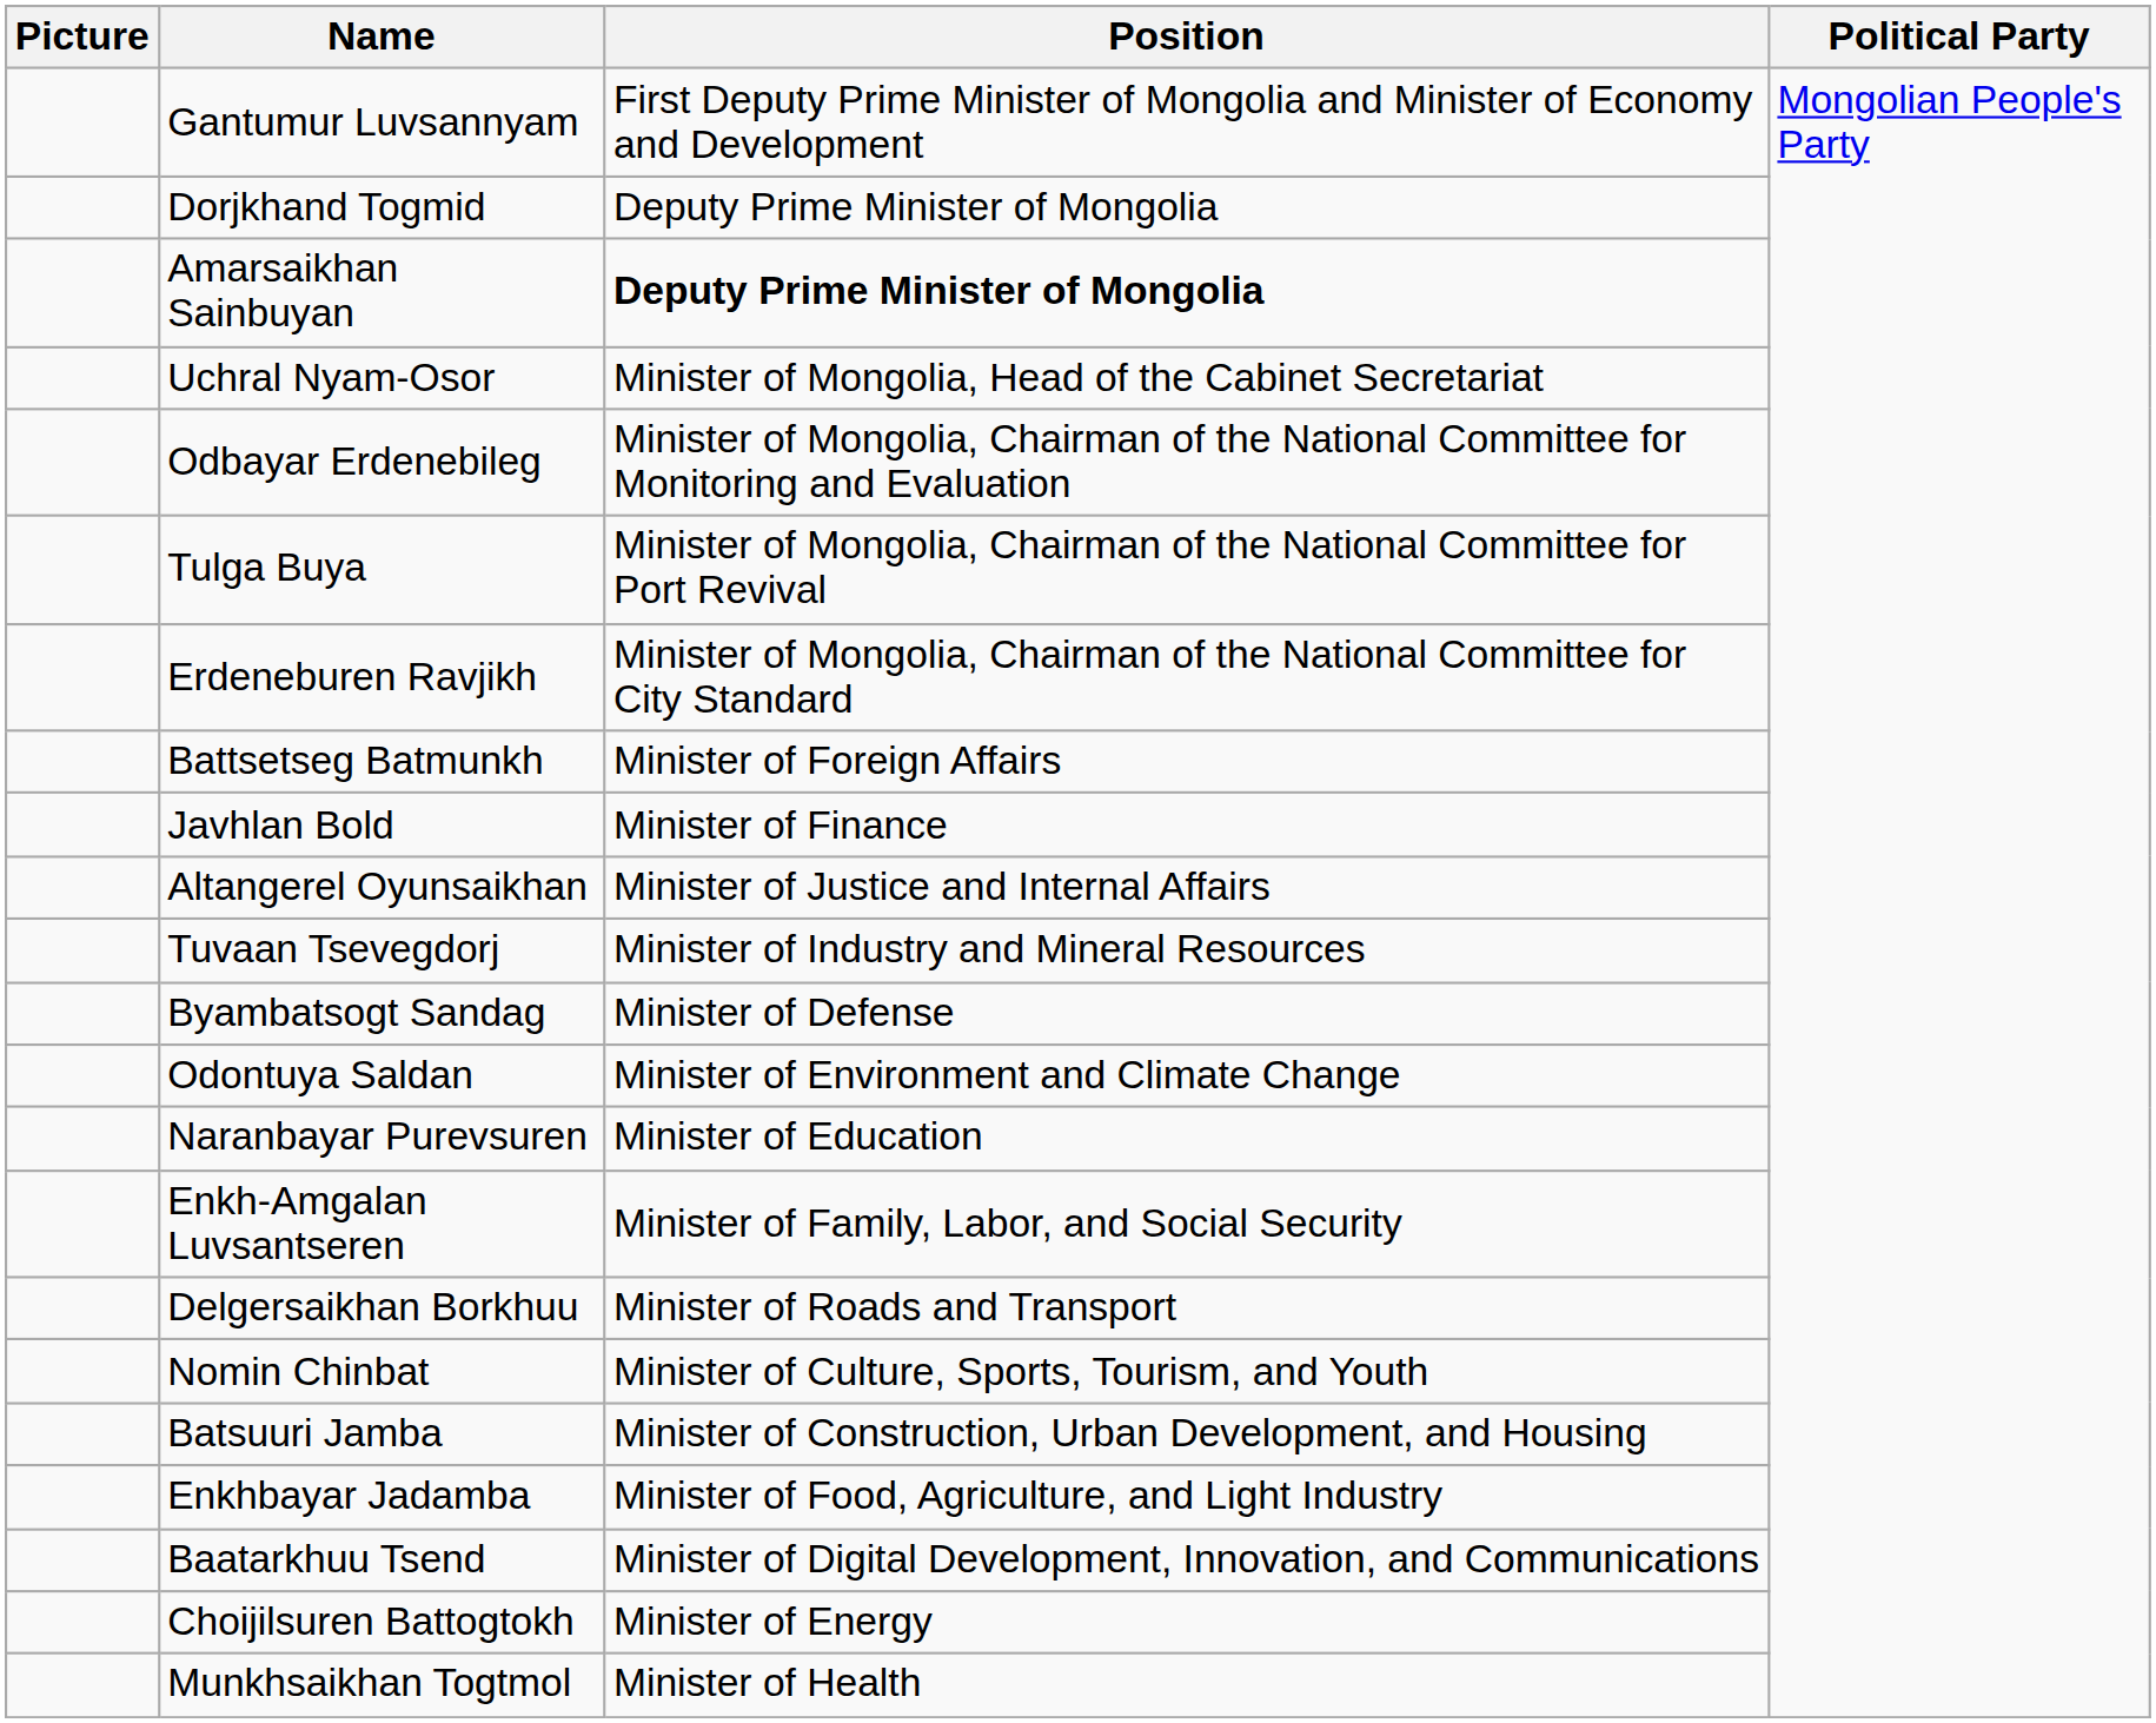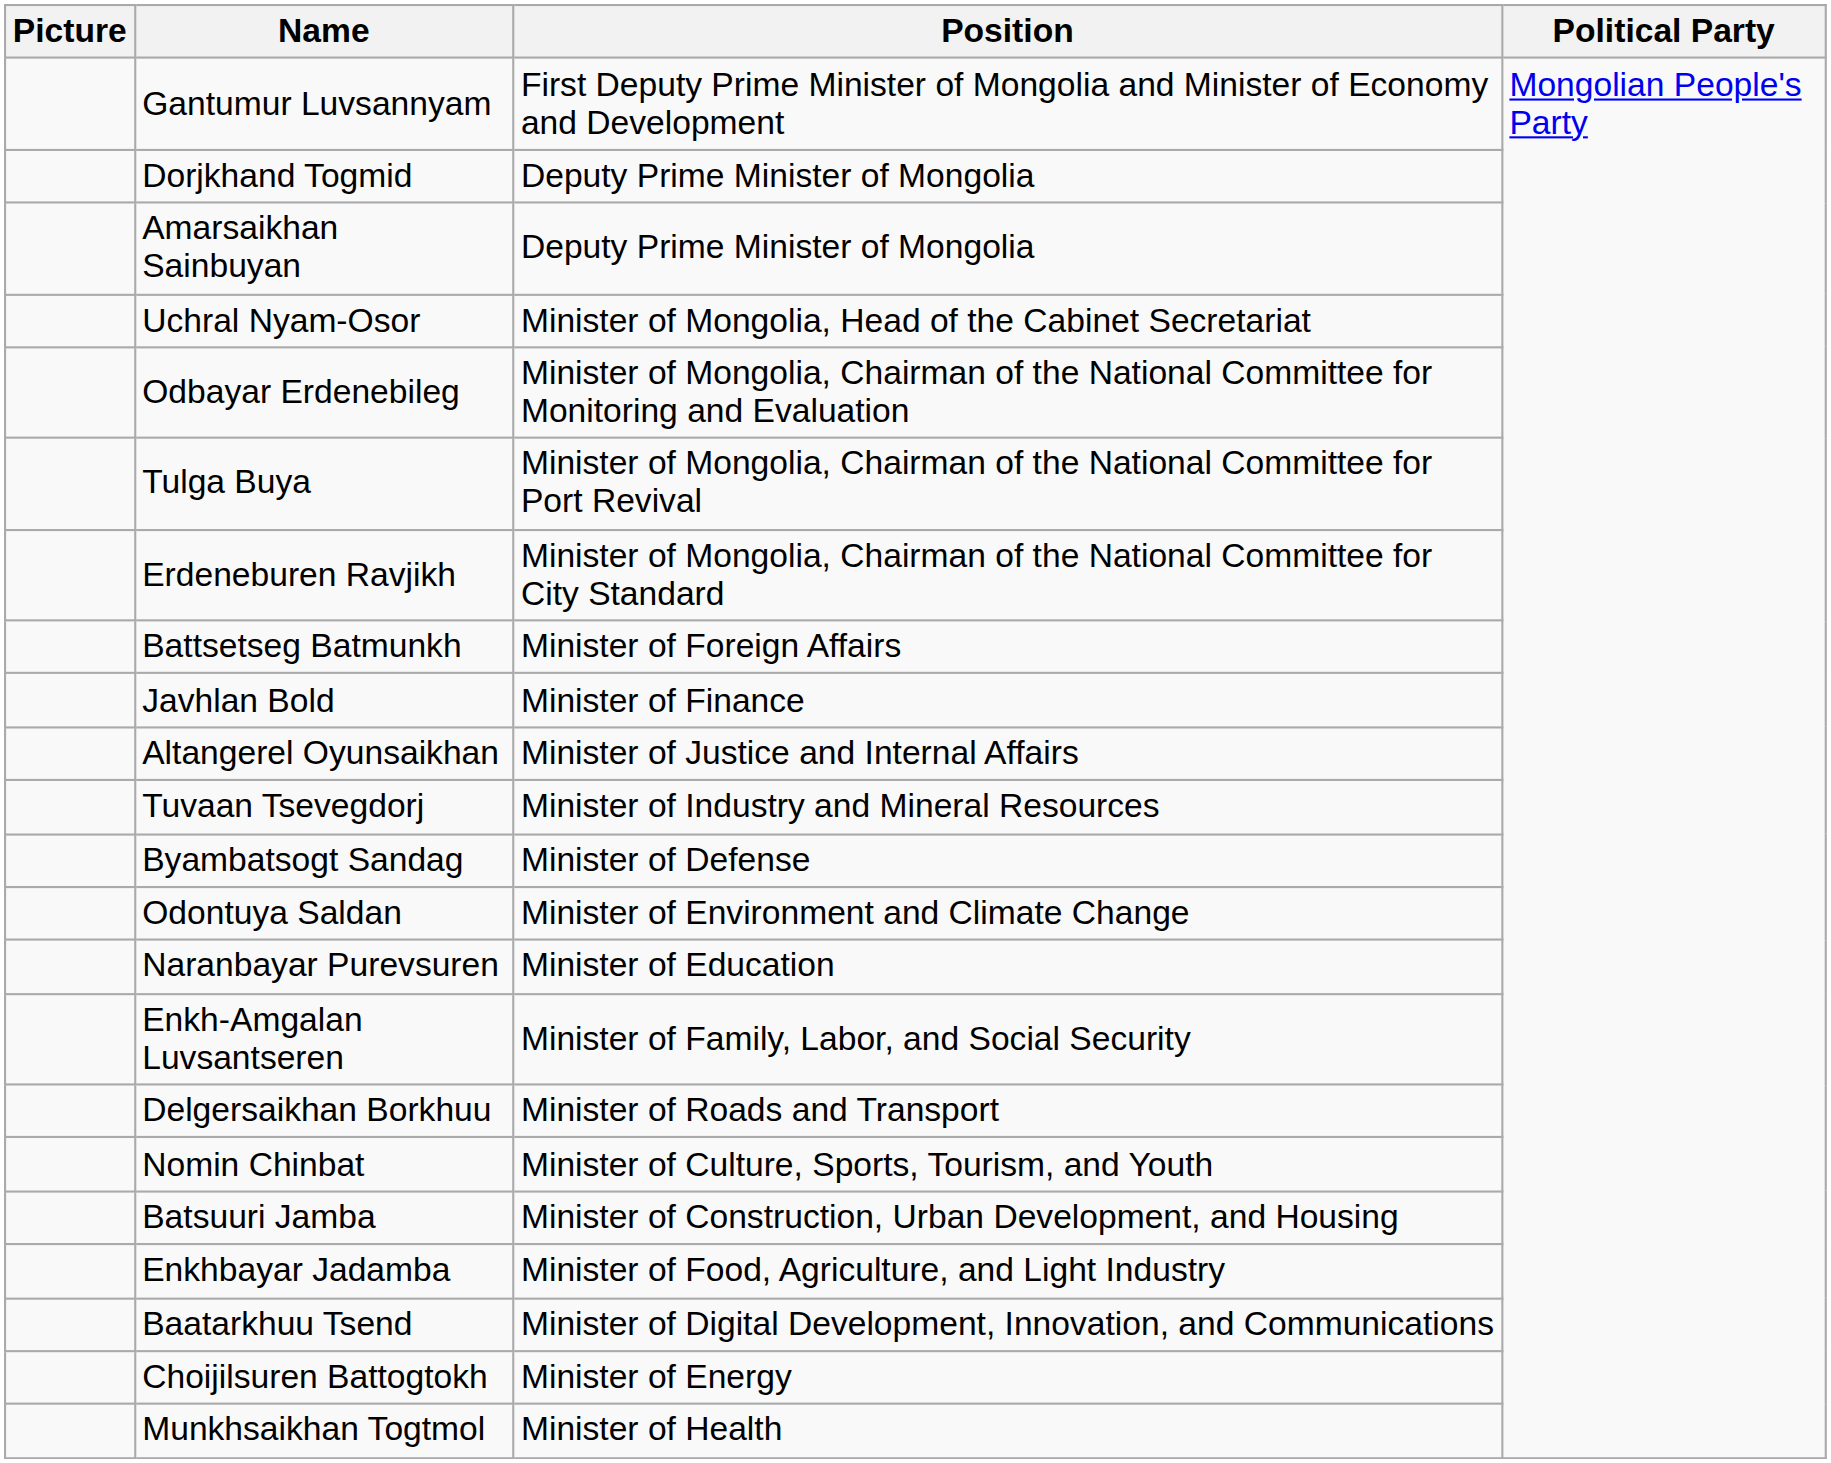Amarsaikhan Sainbuyan | Position: bold -> normal
